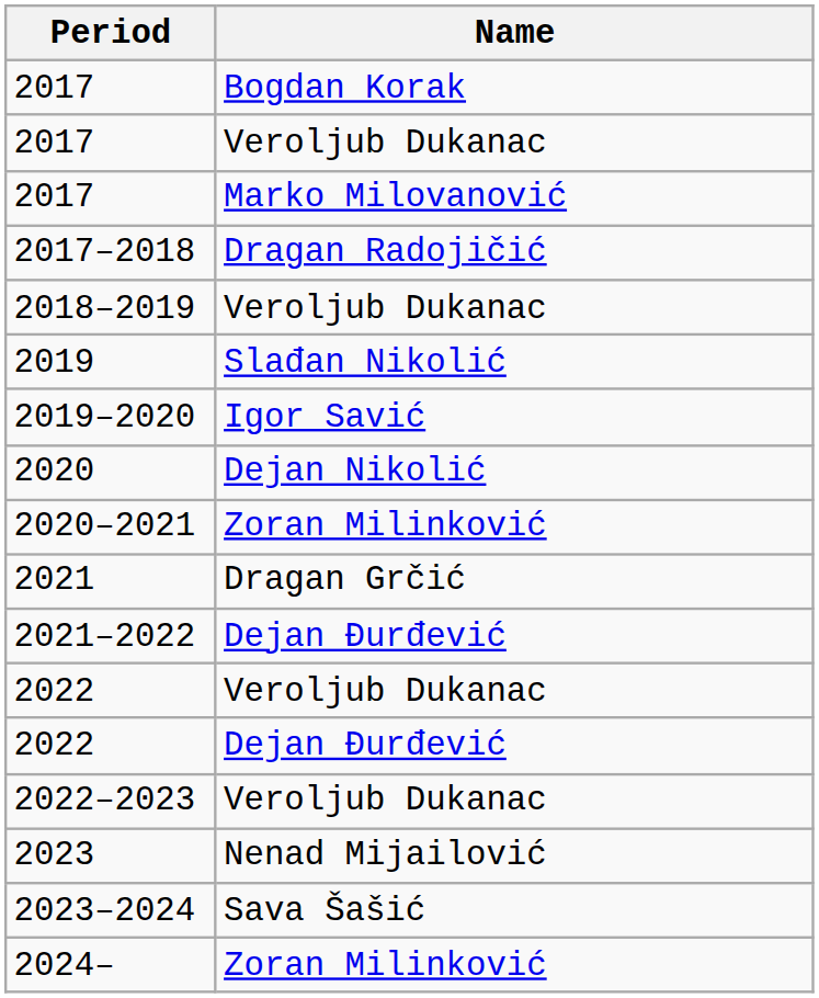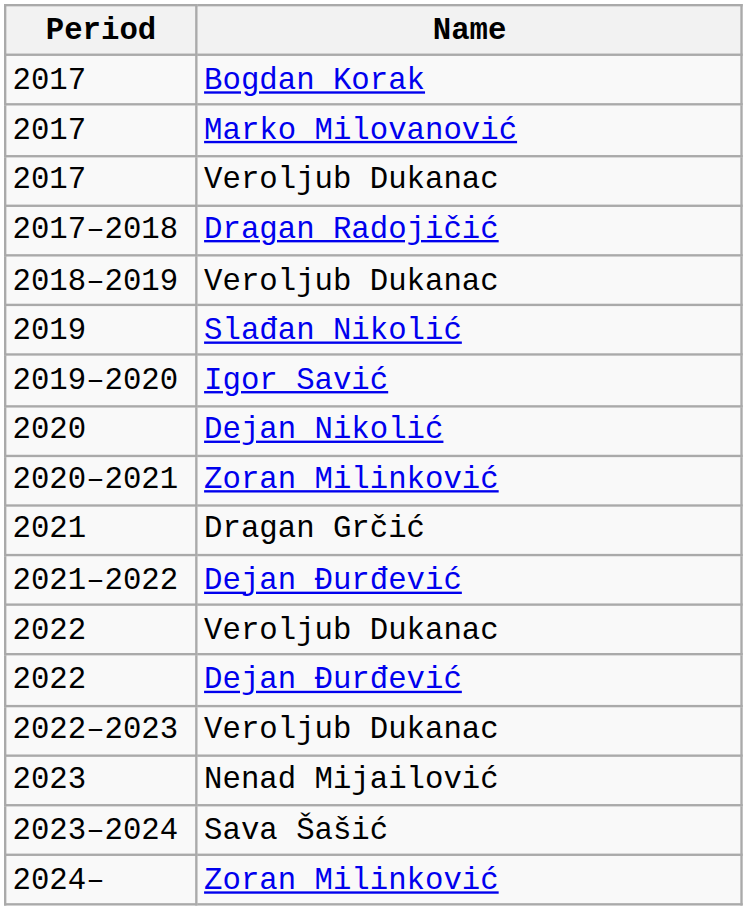row 3 | Name: Veroljub Dukanac -> Marko Milovanović
row 4 | Name: Marko Milovanović -> Veroljub Dukanac
